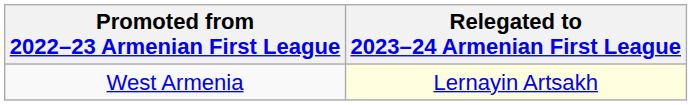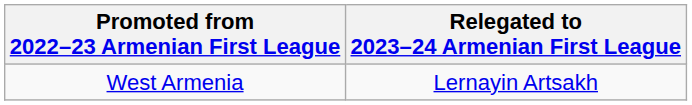West Armenia | Relegated to 2023–24 Armenian First League: lightyellow background -> no background
